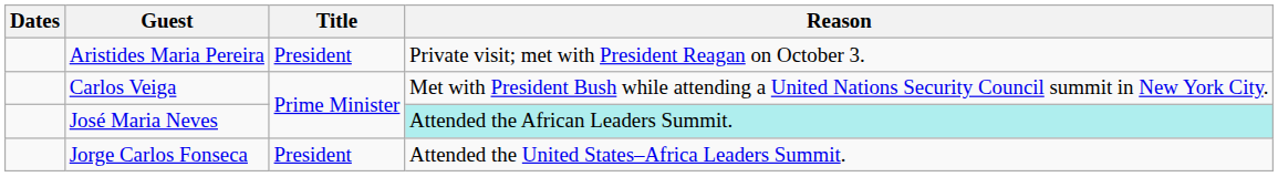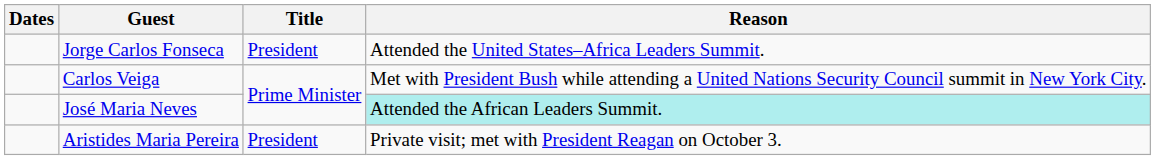rows swapped: Aristides Maria Pereira <-> Jorge Carlos Fonseca
